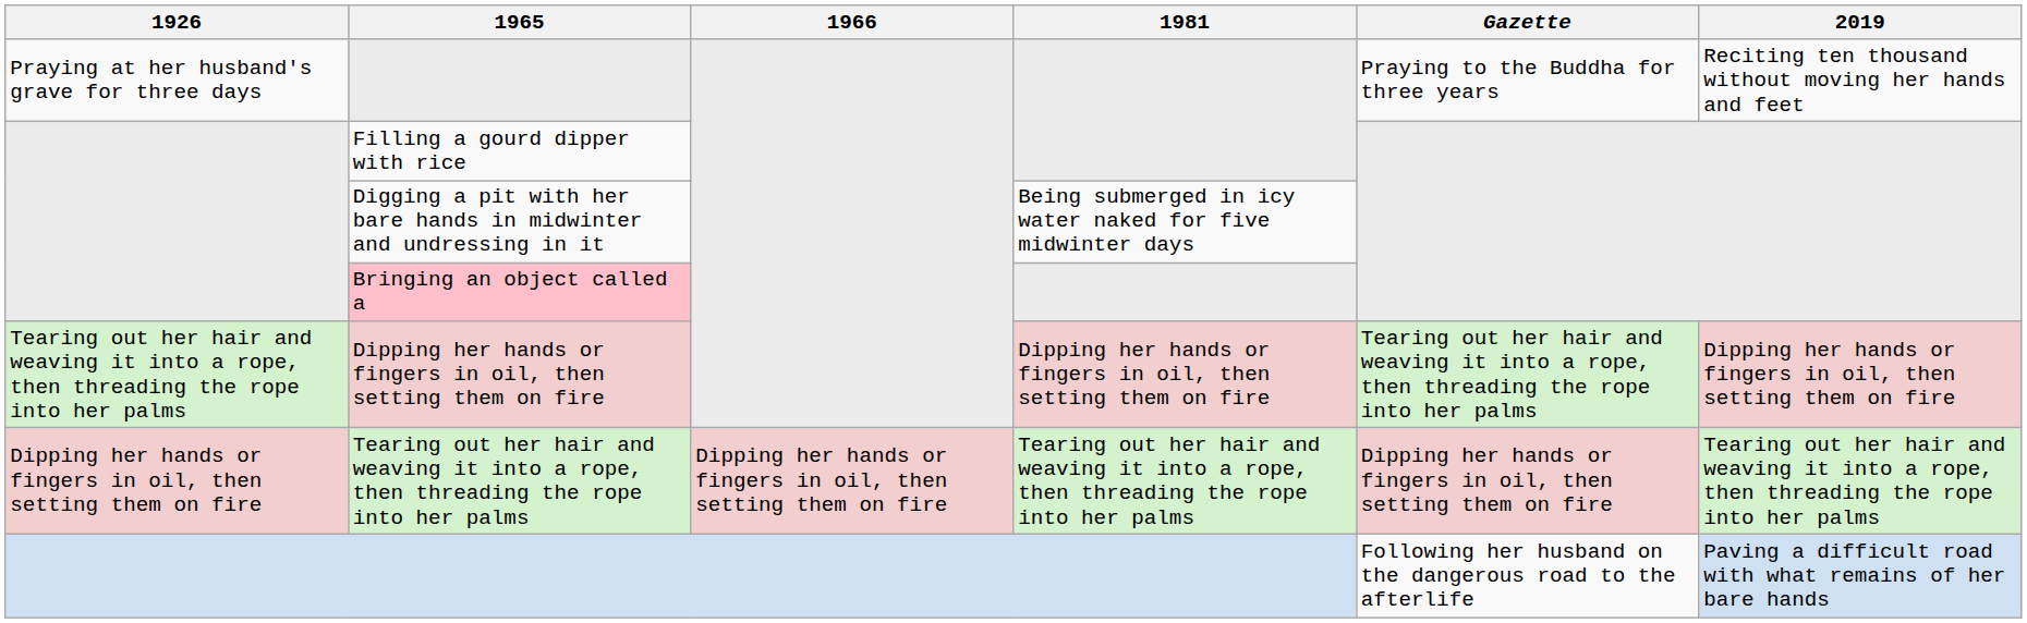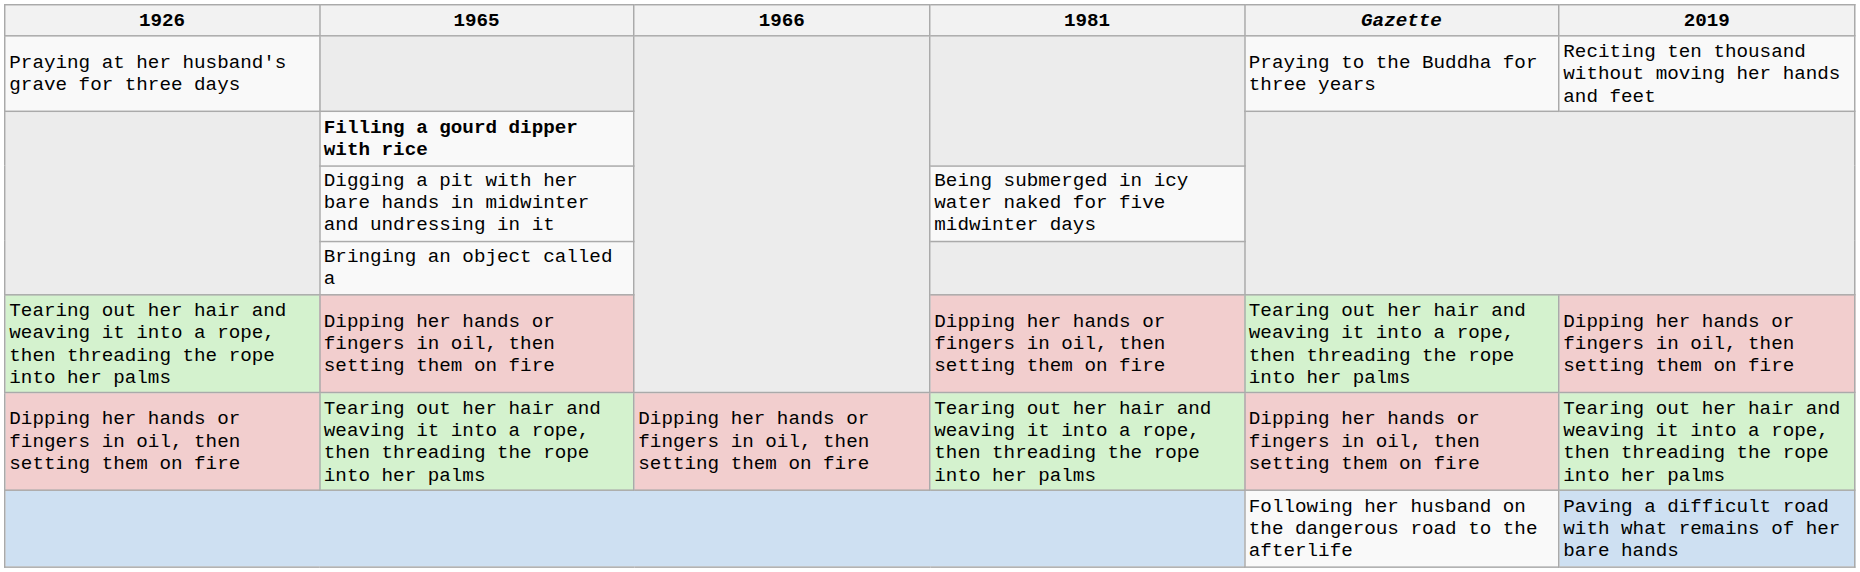Filling a gourd dipper with rice | 1965: normal -> bold
Bringing an object called a | 1965: pink background -> no background
